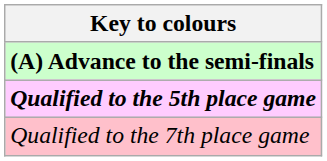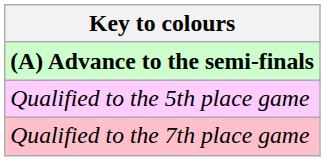row 3 | column 1: bold -> normal
